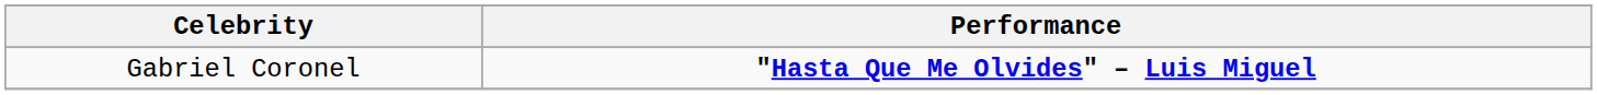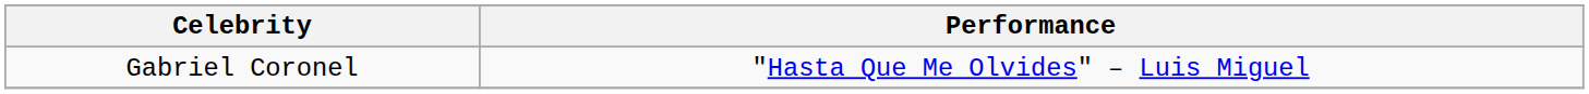Gabriel Coronel | Performance: bold -> normal
